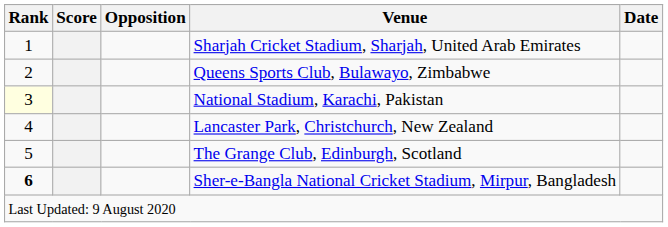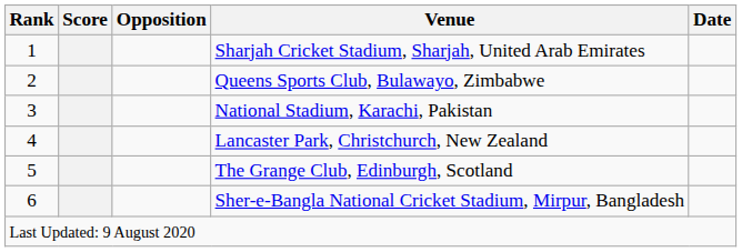National Stadium, Karachi, Pakistan | Rank: lightyellow background -> no background
Sher-e-Bangla National Cricket Stadium, Mirpur, Bangladesh | Rank: bold -> normal
